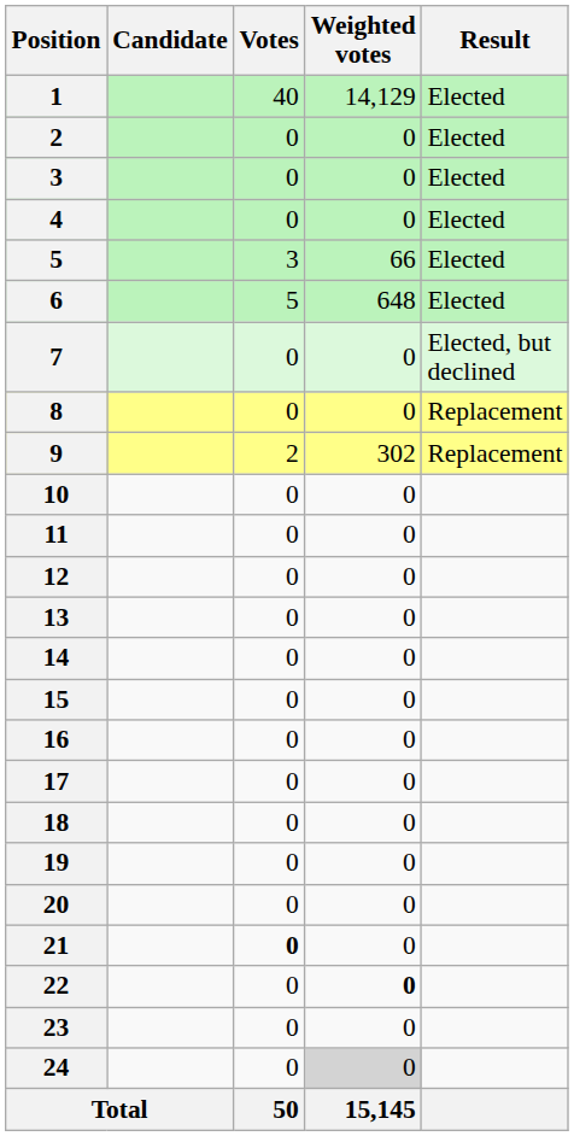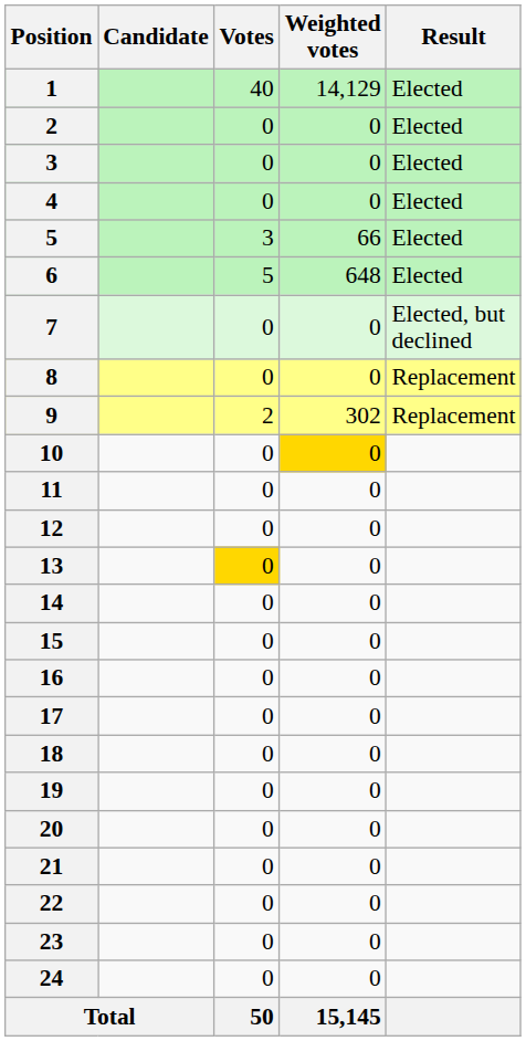10 | Weighted votes: no background -> gold background
13 | Votes: no background -> gold background
21 | Votes: bold -> normal
22 | Weighted votes: bold -> normal
24 | Weighted votes: lightgrey background -> no background
